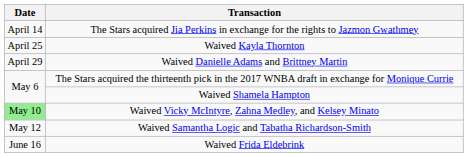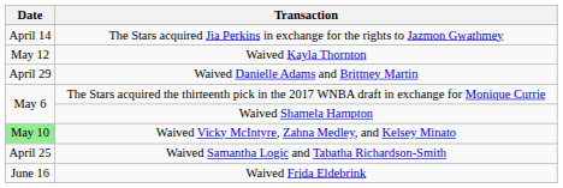Waived Kayla Thornton | Date: April 25 -> May 12
Waived Samantha Logic and Tabatha Richardson-Smith | Date: May 12 -> April 25
